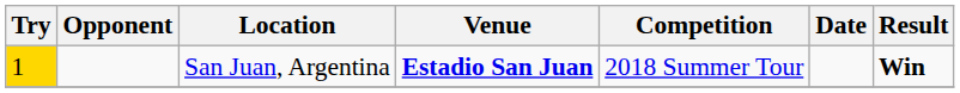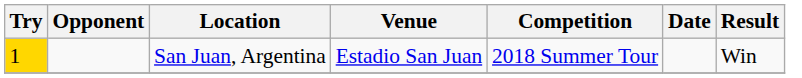San Juan, Argentina | Venue: bold -> normal
San Juan, Argentina | Result: bold -> normal
